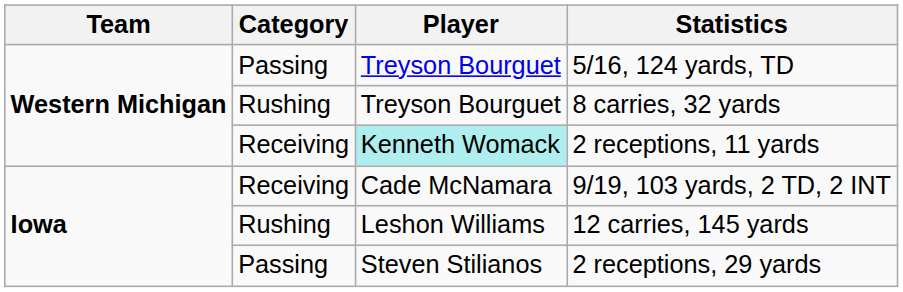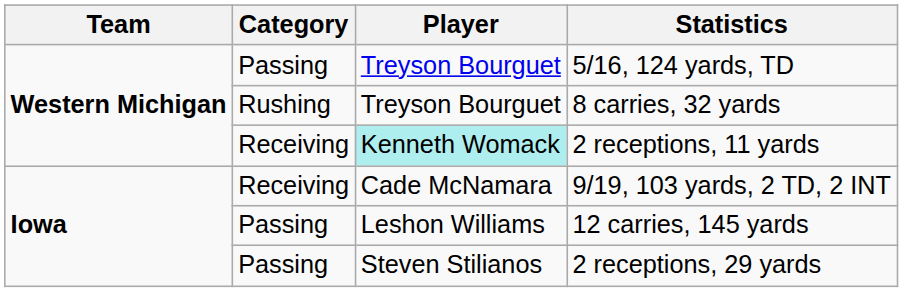12 carries, 145 yards | Category: Rushing -> Passing
